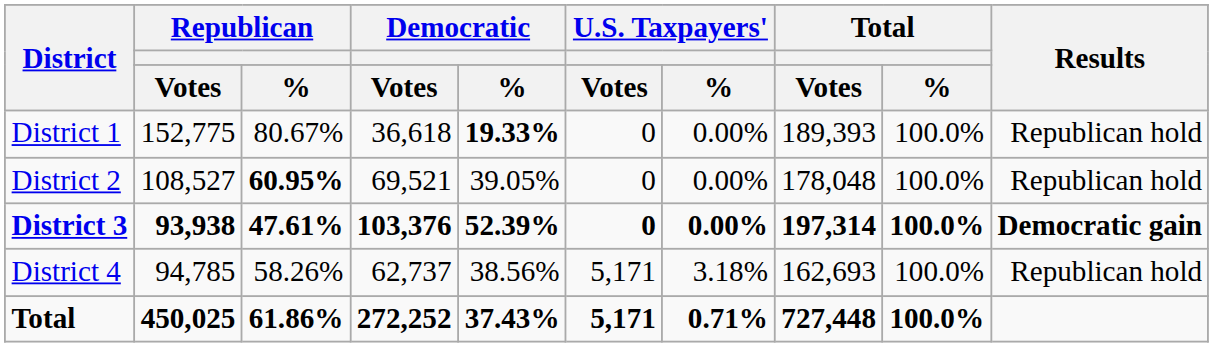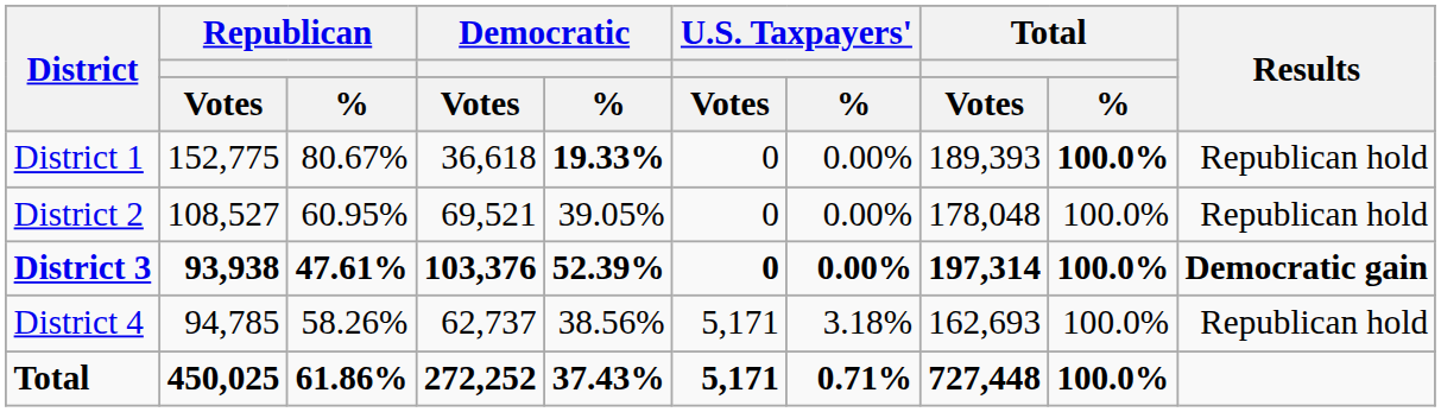District 1 | Total / %: normal -> bold
District 2 | Republican / %: bold -> normal
